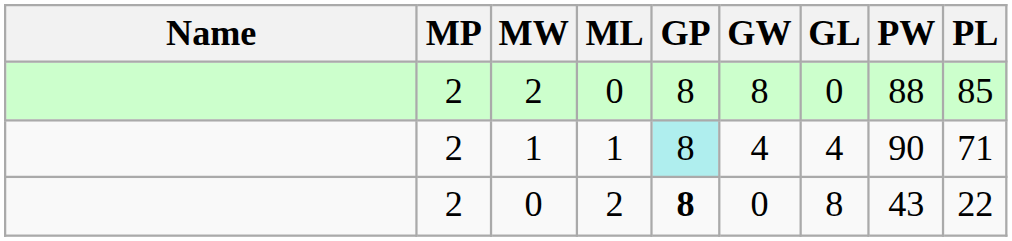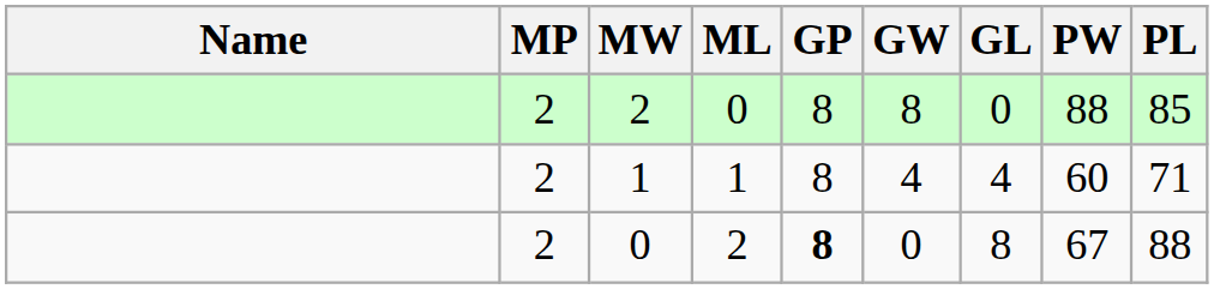row 3 | GP: paleturquoise background -> no background
row 3 | PW: 90 -> 60
row 4 | PW: 43 -> 67
row 4 | PL: 22 -> 88
